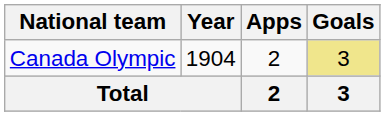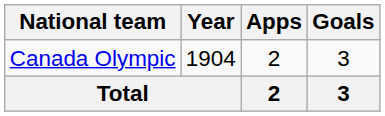Canada Olympic | Goals: khaki background -> no background
